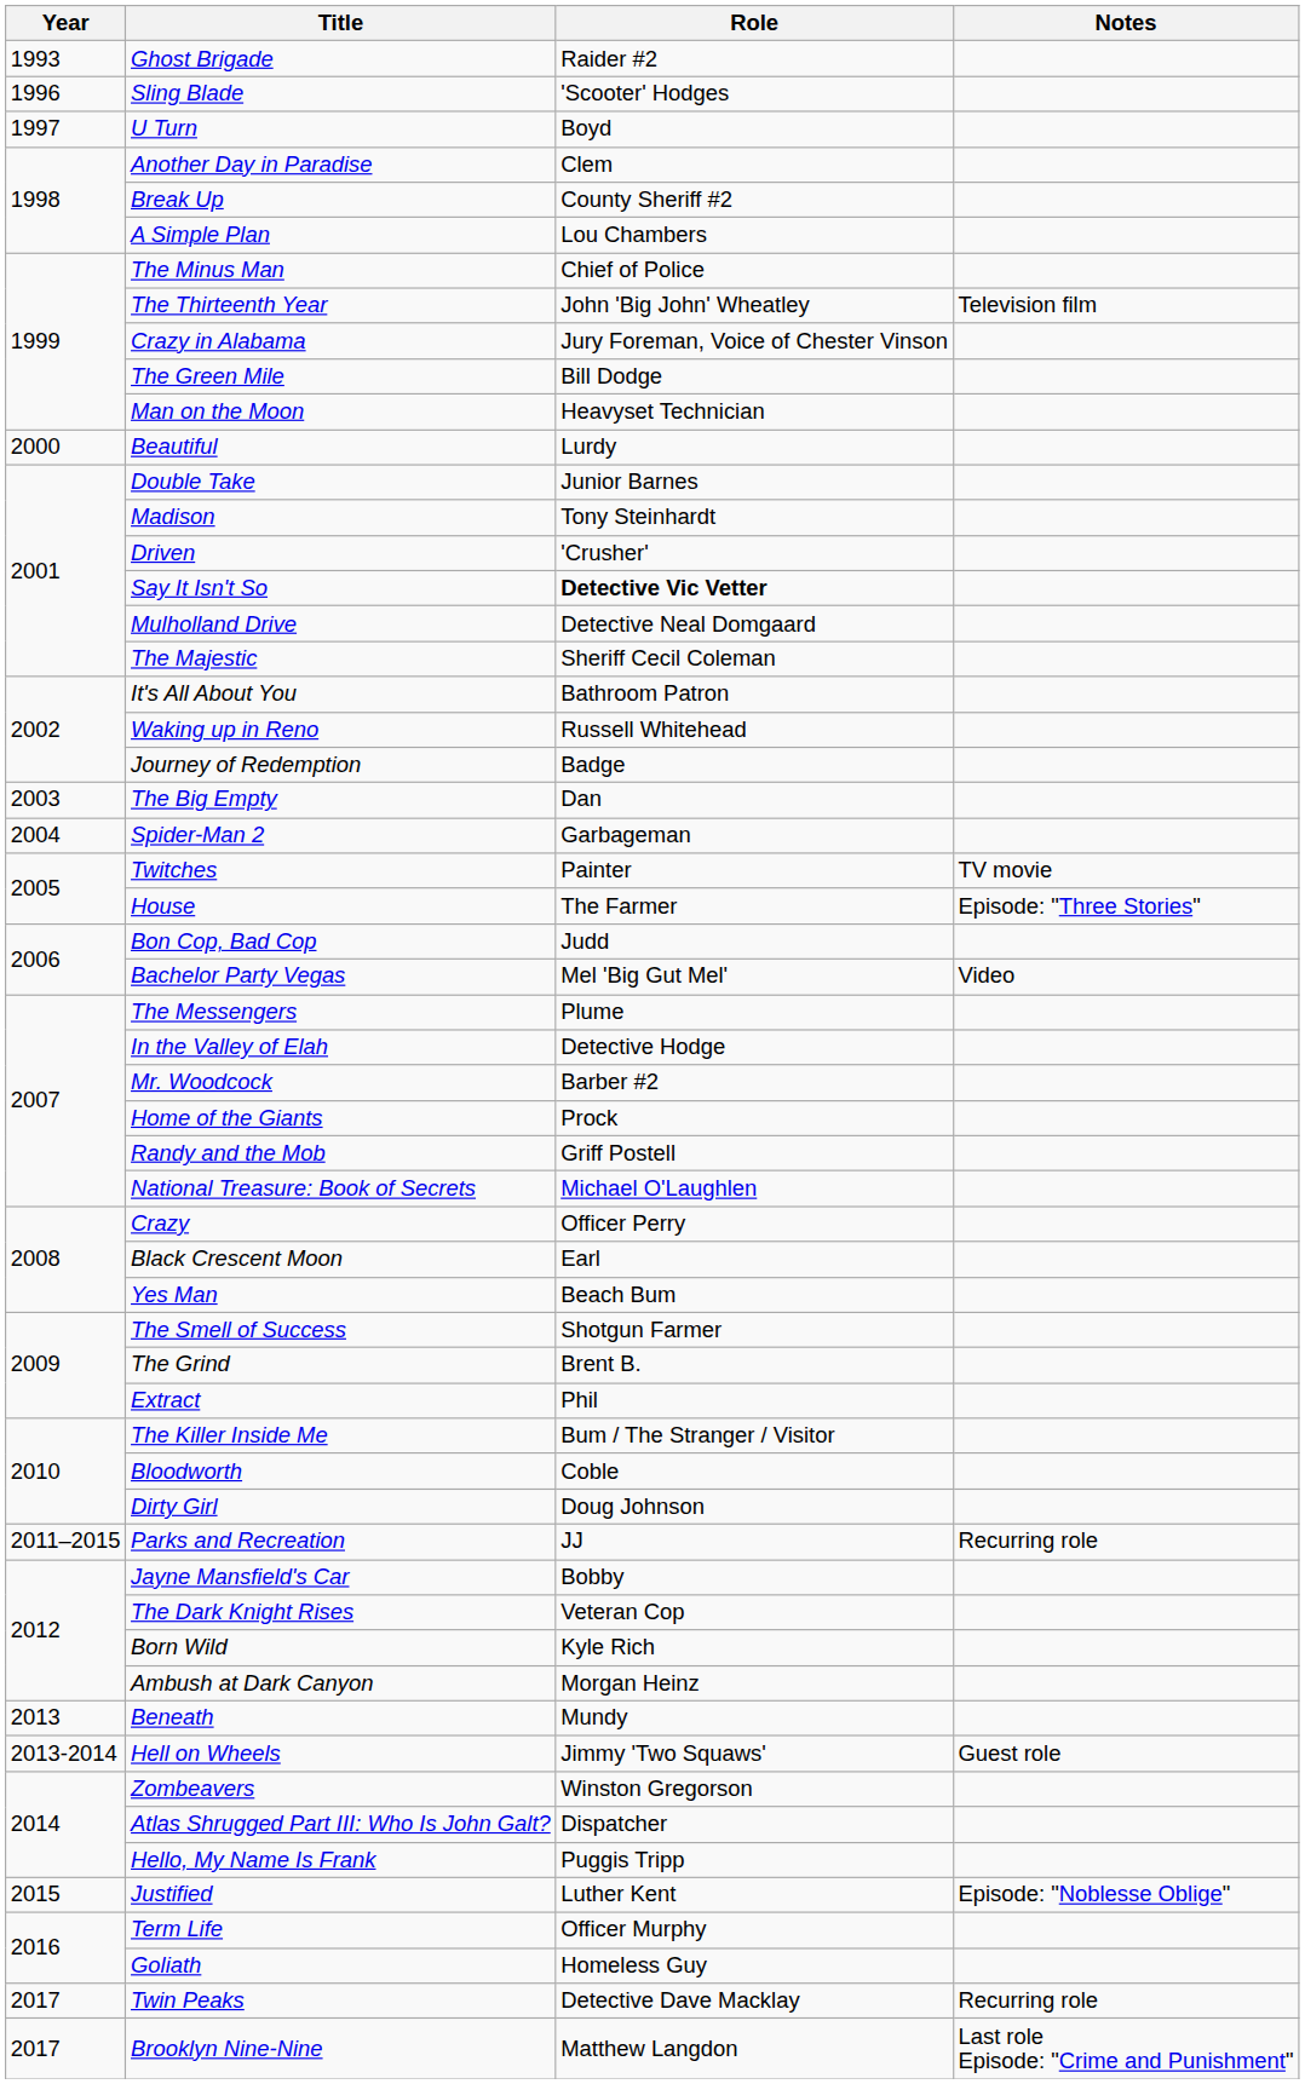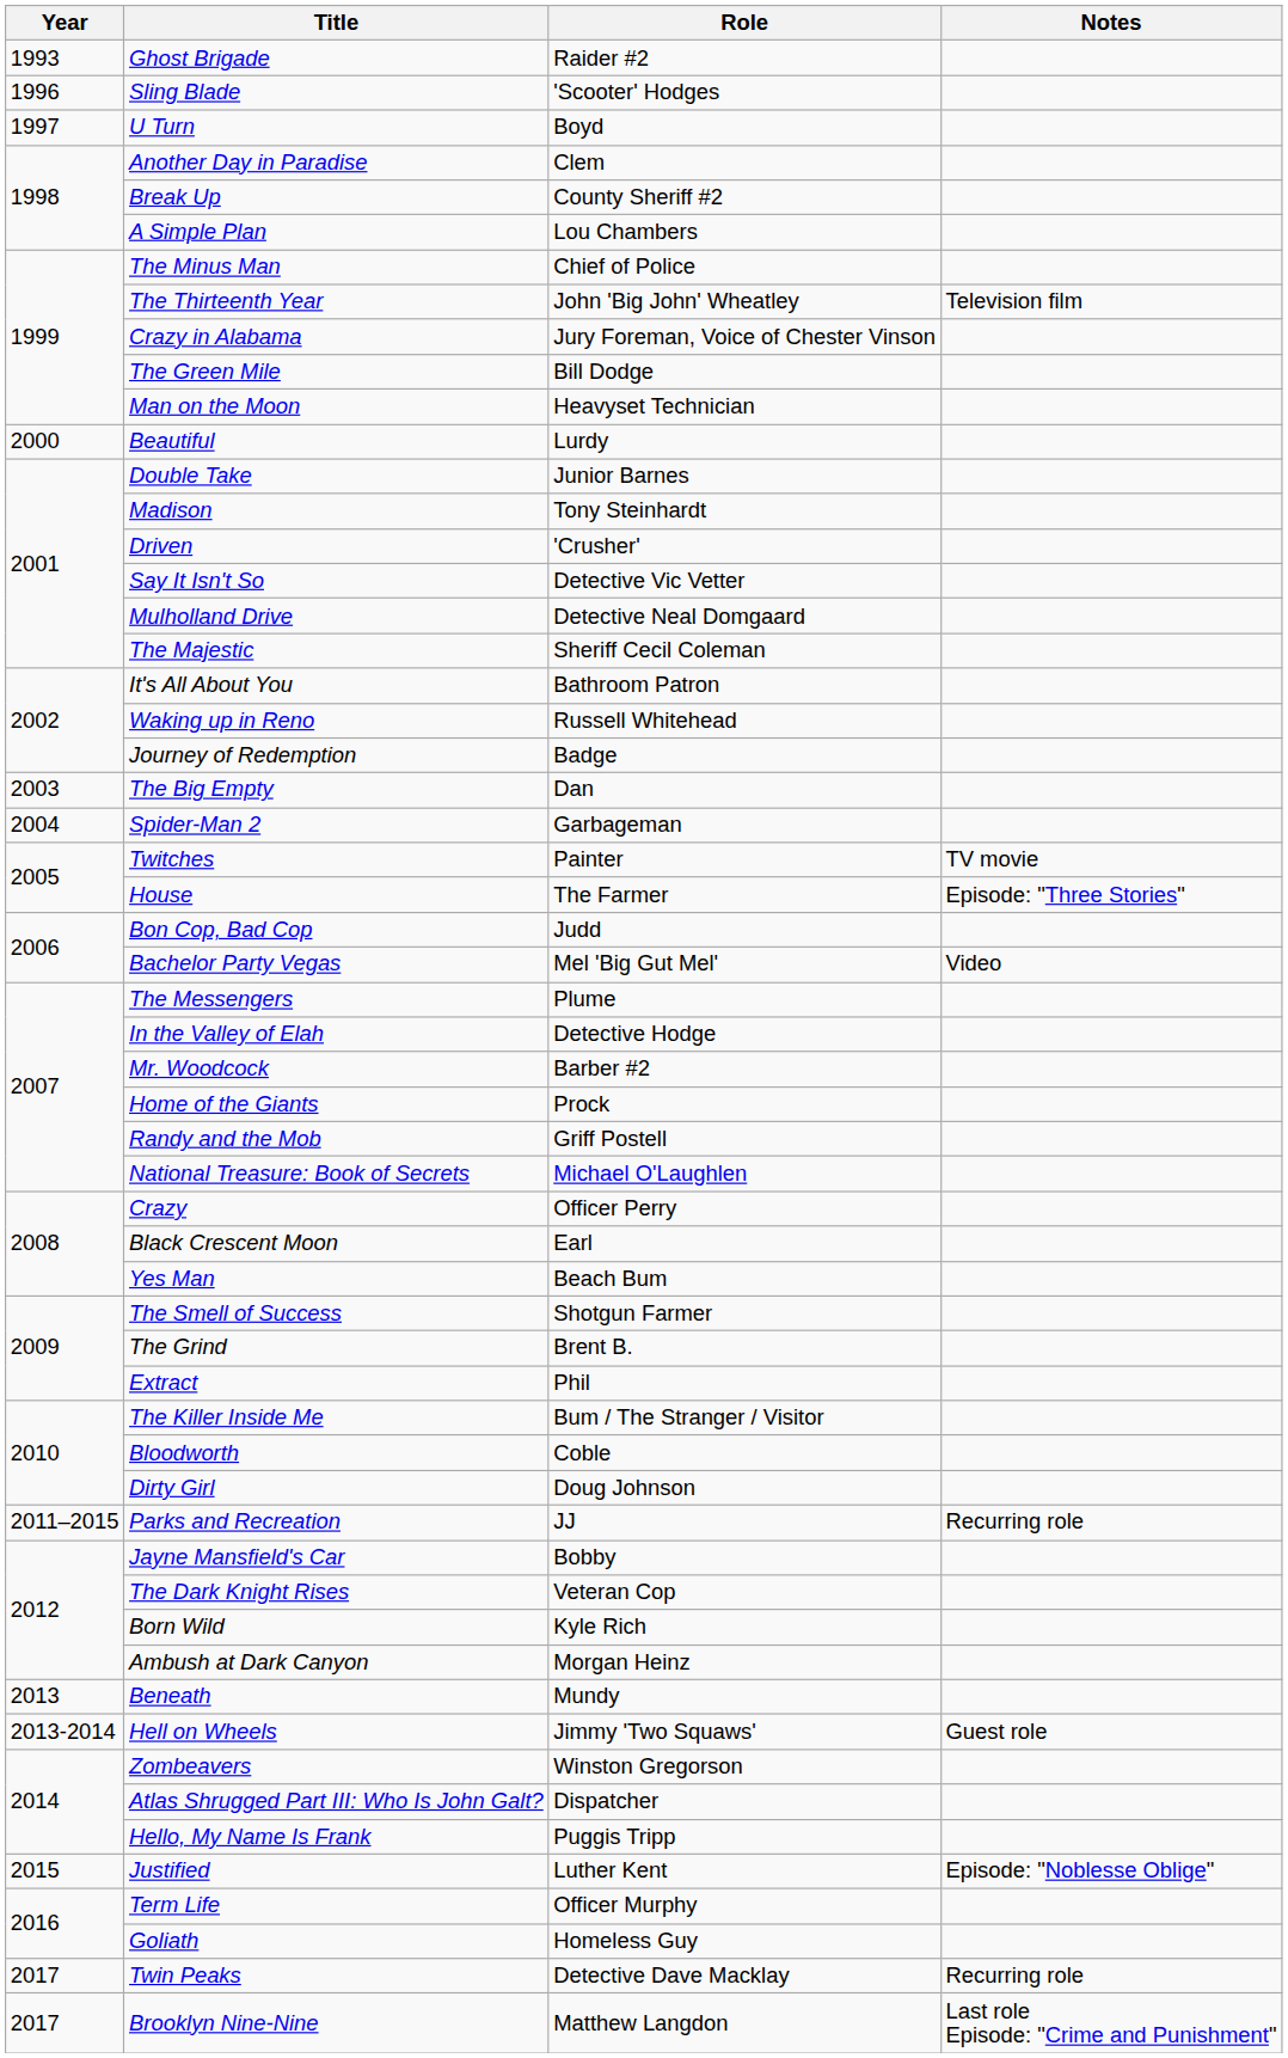Say It Isn't So | Role: bold -> normal
